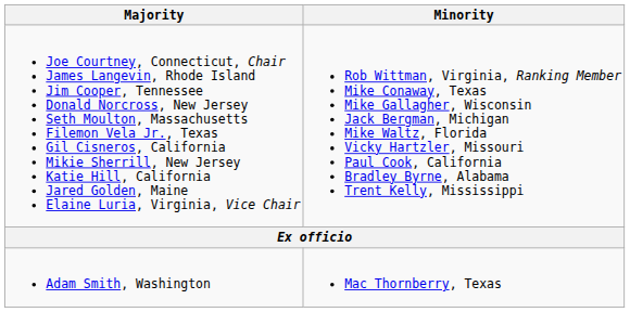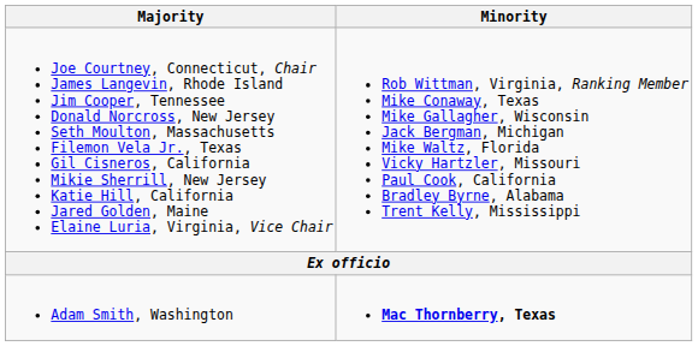Adam Smith, Washington | Minority: normal -> bold
